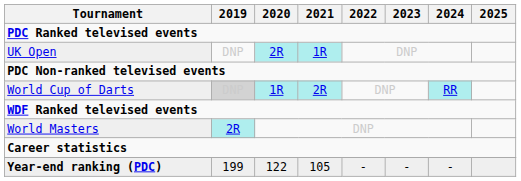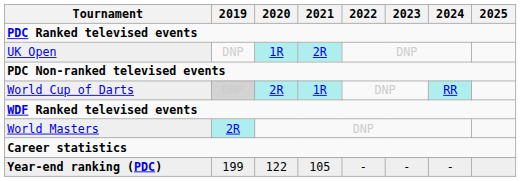UK Open | 2020: 2R -> 1R
UK Open | 2021: 1R -> 2R
World Cup of Darts | 2020: 1R -> 2R
World Cup of Darts | 2021: 2R -> 1R
